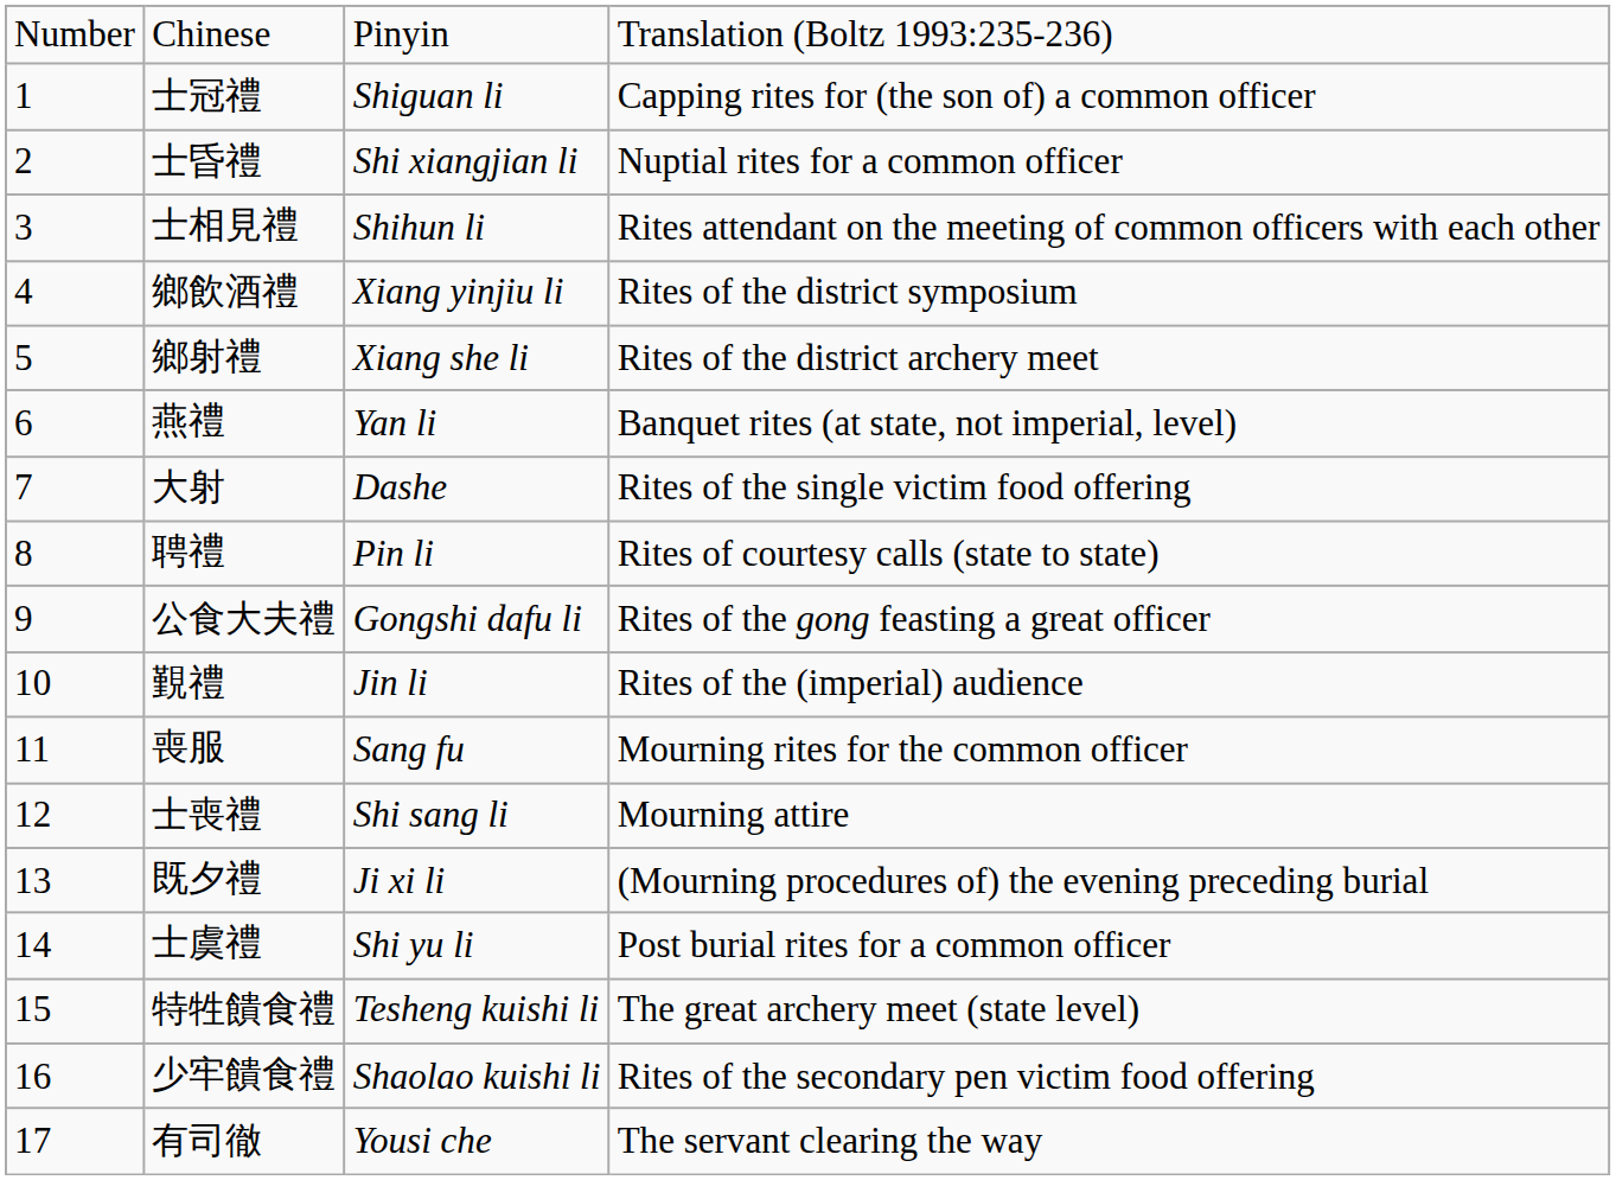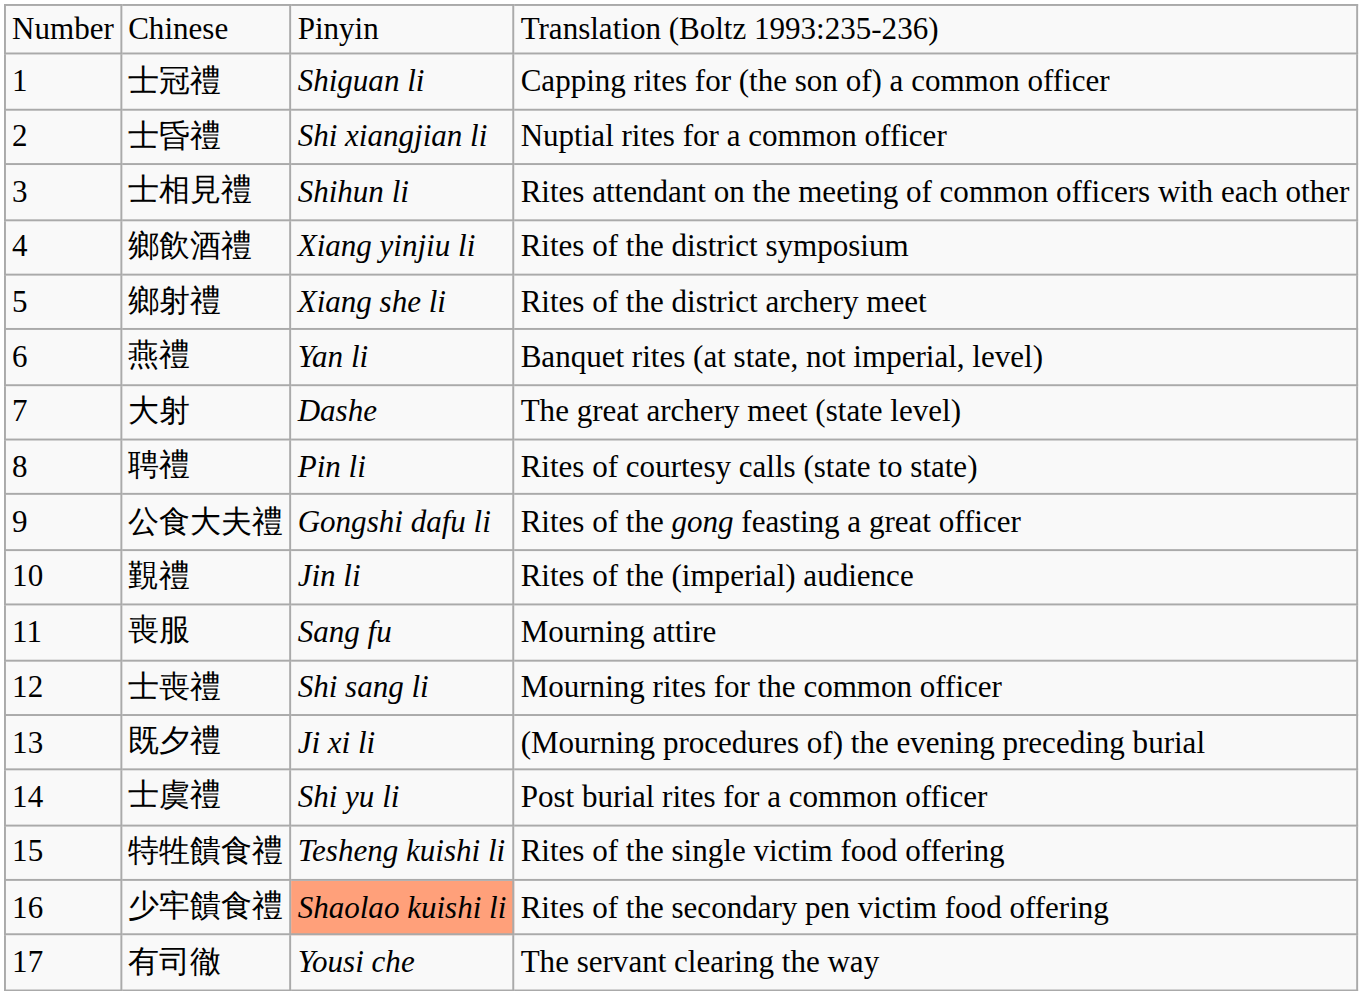大射 | column 4: Rites of the single victim food offering -> The great archery meet (state level)
喪服 | column 4: Mourning rites for the common officer -> Mourning attire
士喪禮 | column 4: Mourning attire -> Mourning rites for the common officer
特牲饋食禮 | column 4: The great archery meet (state level) -> Rites of the single victim food offering
少牢饋食禮 | column 3: no background -> lightsalmon background
